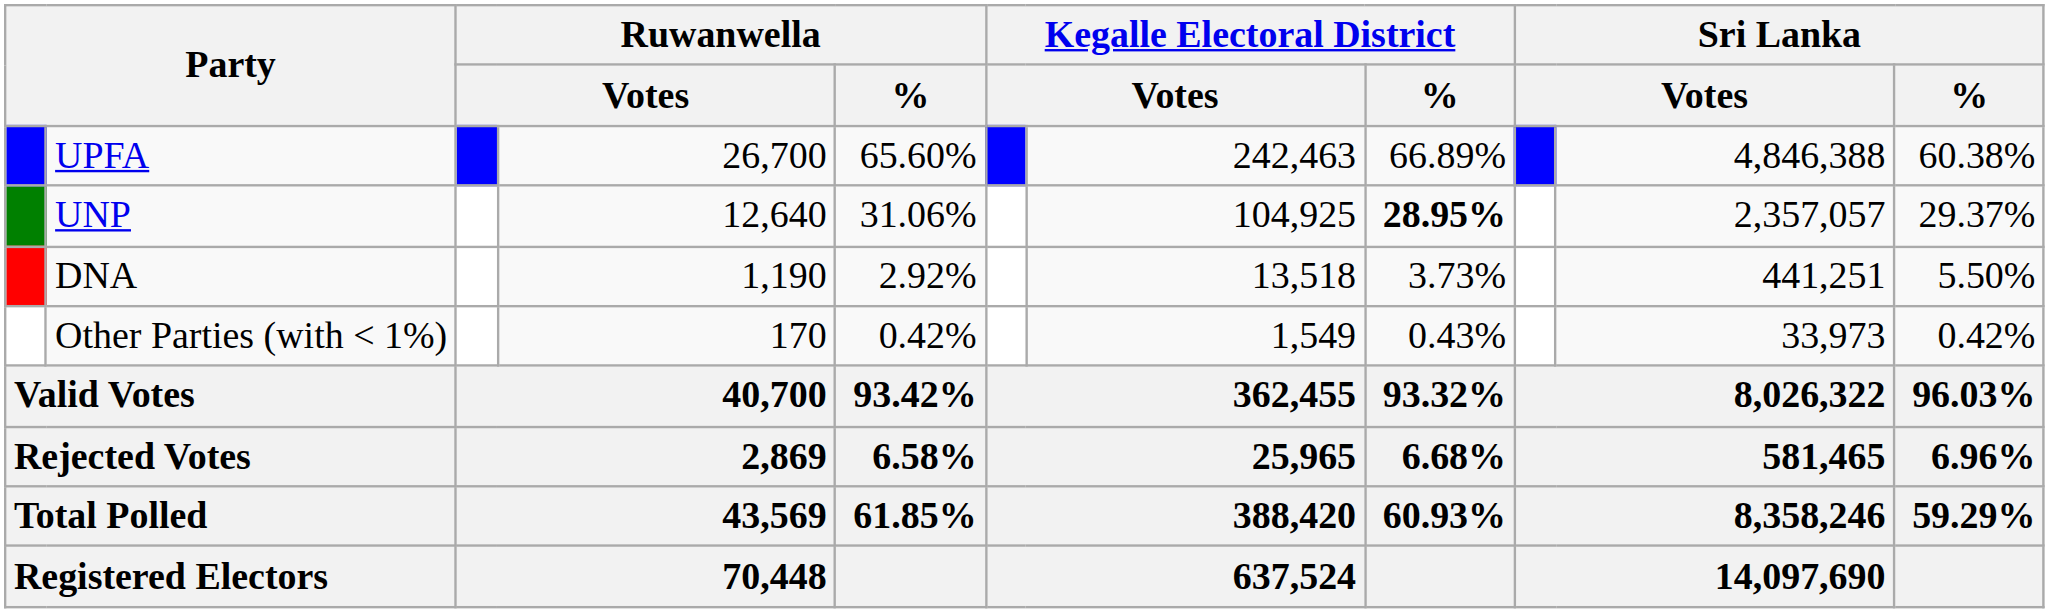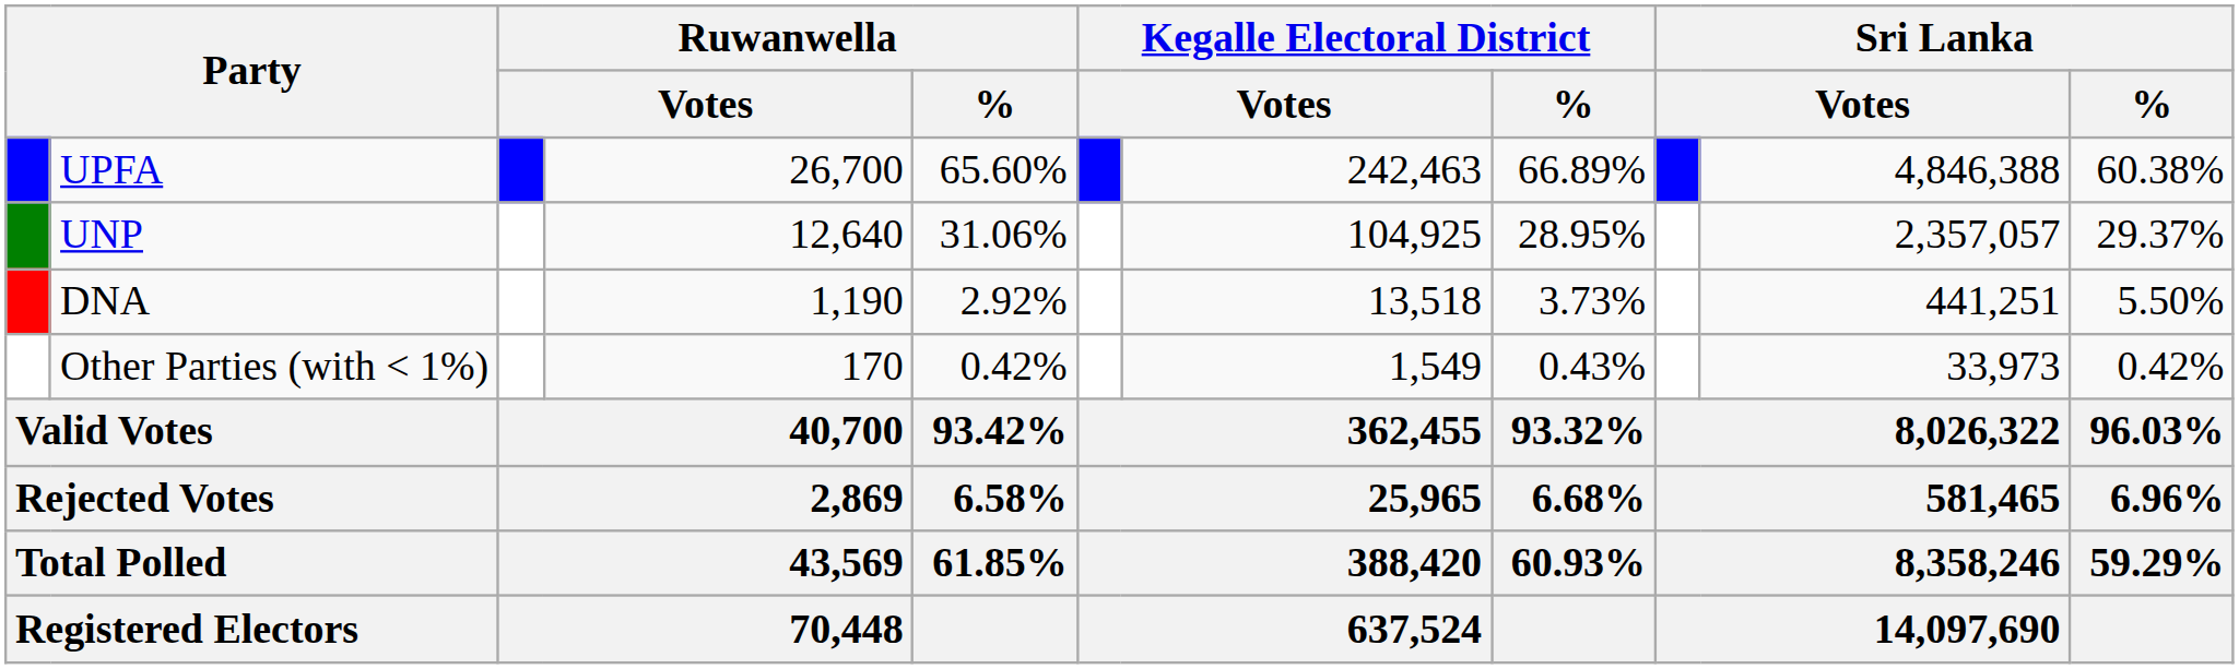UNP | Kegalle Electoral District / %: bold -> normal
